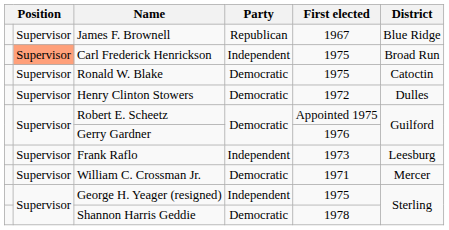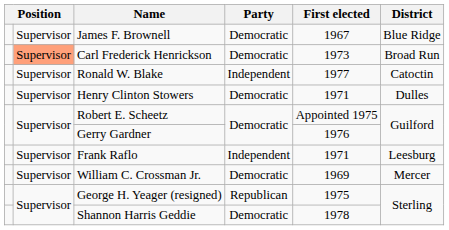James F. Brownell | Party: Republican -> Democratic
Carl Frederick Henrickson | Party: Independent -> Democratic
Carl Frederick Henrickson | First elected: 1975 -> 1973
Ronald W. Blake | Party: Democratic -> Independent
Ronald W. Blake | First elected: 1975 -> 1977
Henry Clinton Stowers | First elected: 1972 -> 1971
Frank Raflo | First elected: 1973 -> 1971
William C. Crossman Jr. | First elected: 1971 -> 1969
George H. Yeager (resigned) | Party: Independent -> Republican
